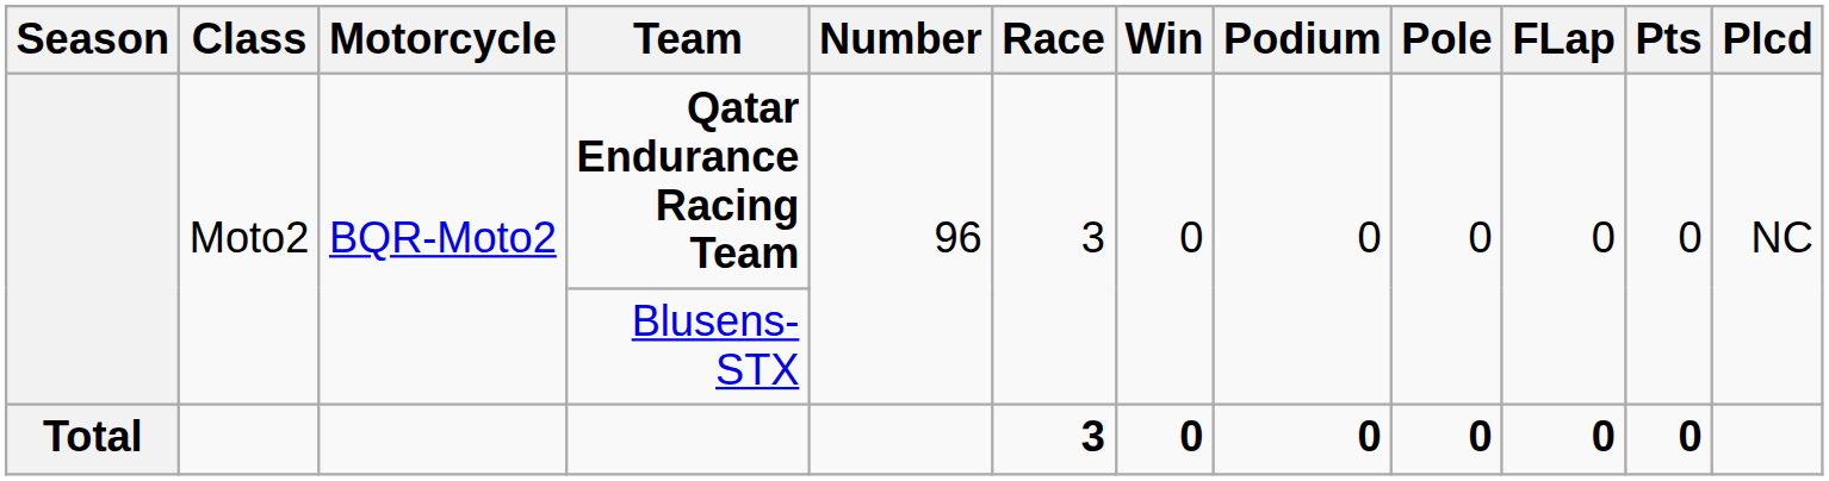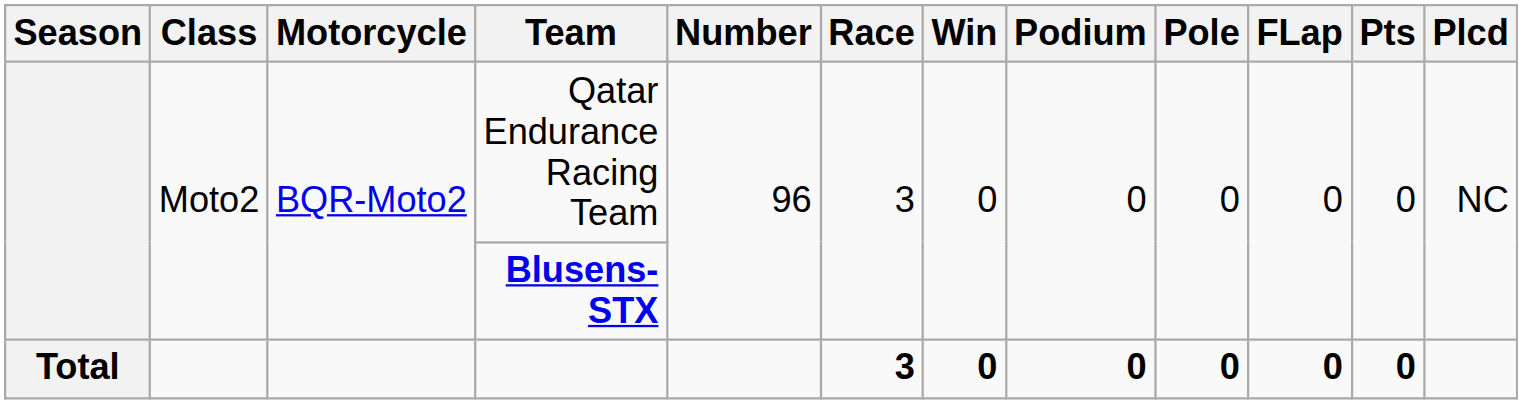Qatar Endurance Racing Team | Team: bold -> normal
Blusens-STX | Team: normal -> bold
